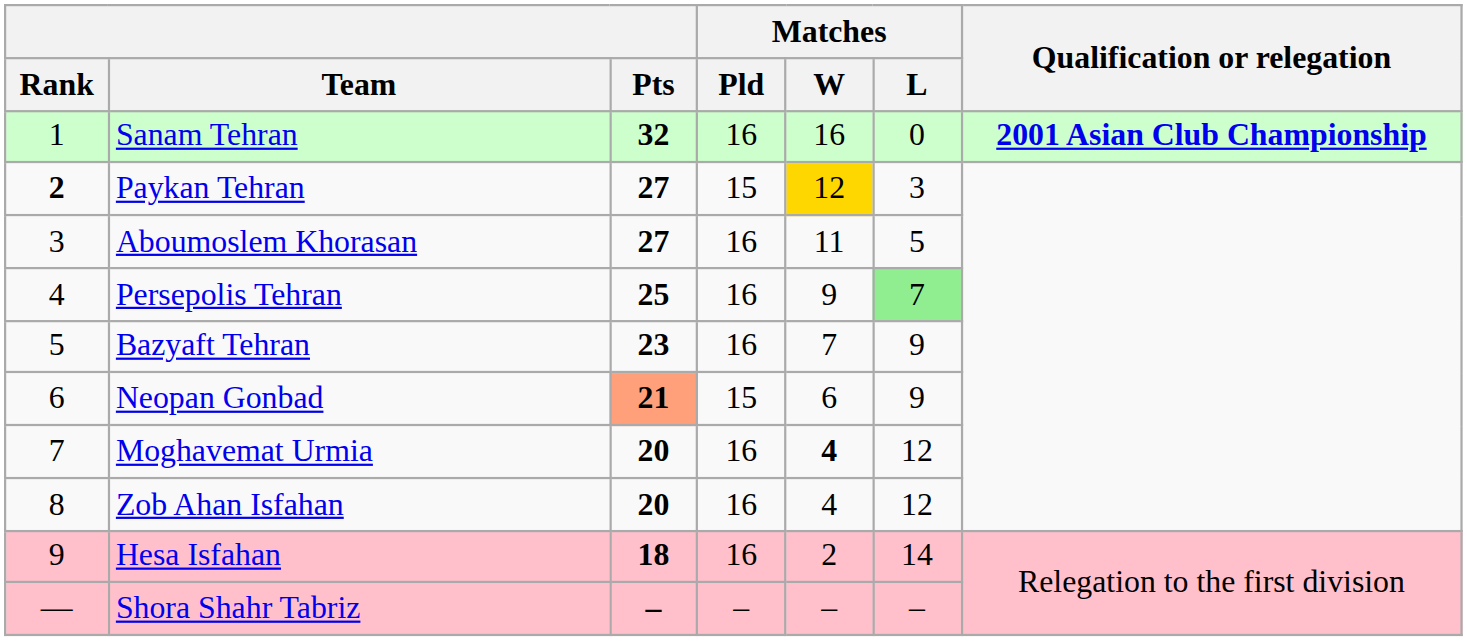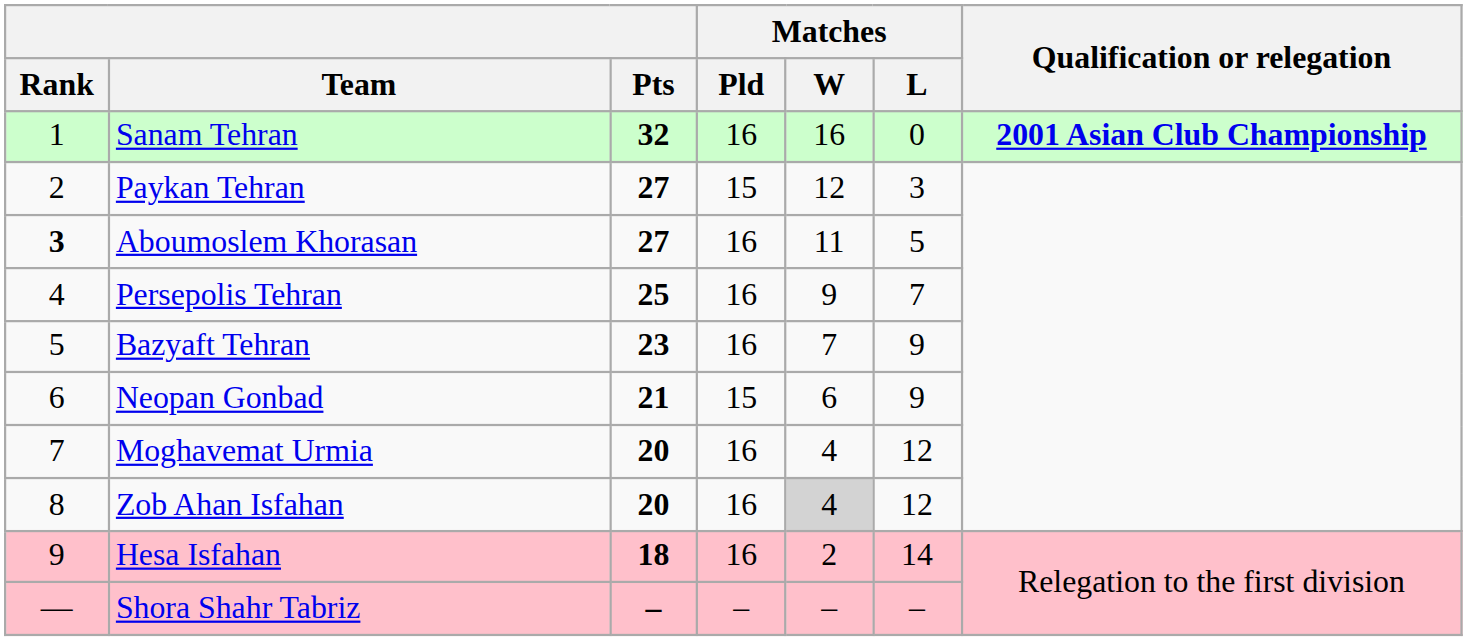Paykan Tehran | Rank: bold -> normal
Paykan Tehran | Matches / W: gold background -> no background
Aboumoslem Khorasan | Rank: normal -> bold
Persepolis Tehran | Matches / L: lightgreen background -> no background
Neopan Gonbad | Pts: lightsalmon background -> no background
Moghavemat Urmia | Matches / W: bold -> normal
Zob Ahan Isfahan | Matches / W: no background -> lightgrey background
